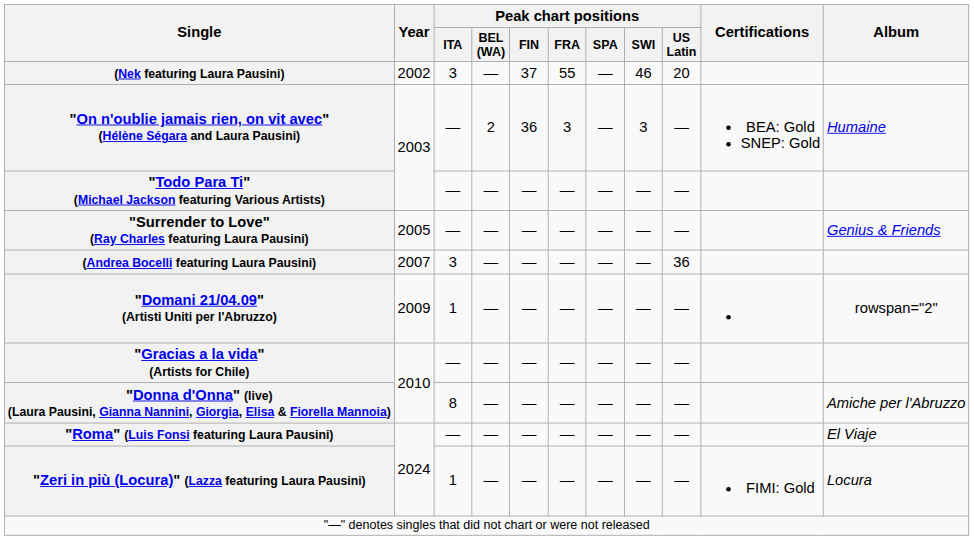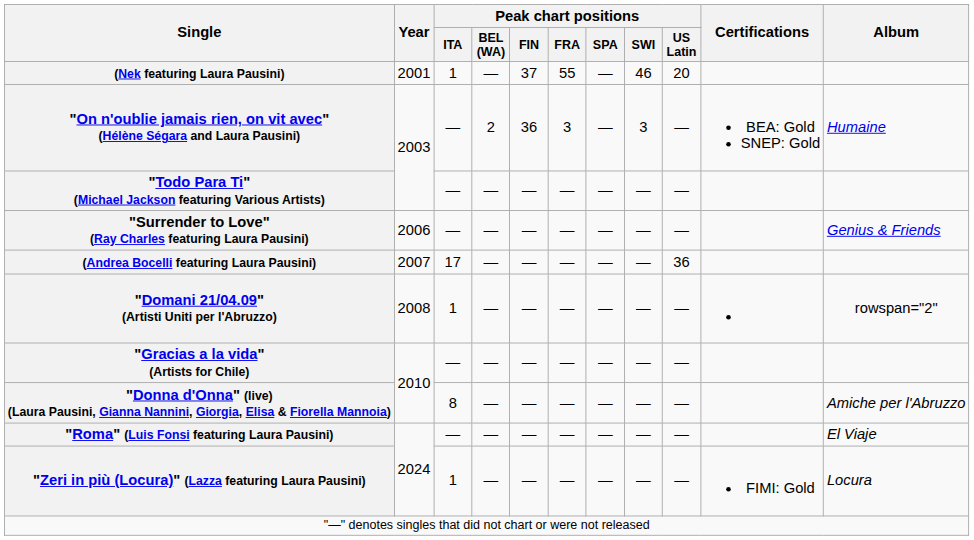(Nek featuring Laura Pausini) | Year: 2002 -> 2001
(Nek featuring Laura Pausini) | Peak chart positions / ITA: 3 -> 1
"Surrender to Love" (Ray Charles featuring Laura Pausini) | Year: 2005 -> 2006
(Andrea Bocelli featuring Laura Pausini) | Peak chart positions / ITA: 3 -> 17
"Domani 21/04.09" (Artisti Uniti per l'Abruzzo) | Year: 2009 -> 2008
